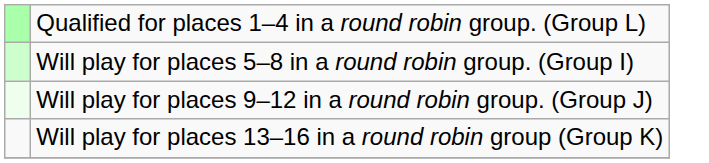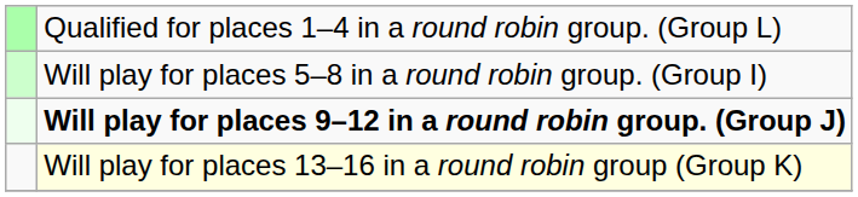Will play for places 9–12 in a round robin group. (Group J) | column 2: normal -> bold
Will play for places 13–16 in a round robin group (Group K) | column 2: no background -> lightyellow background
